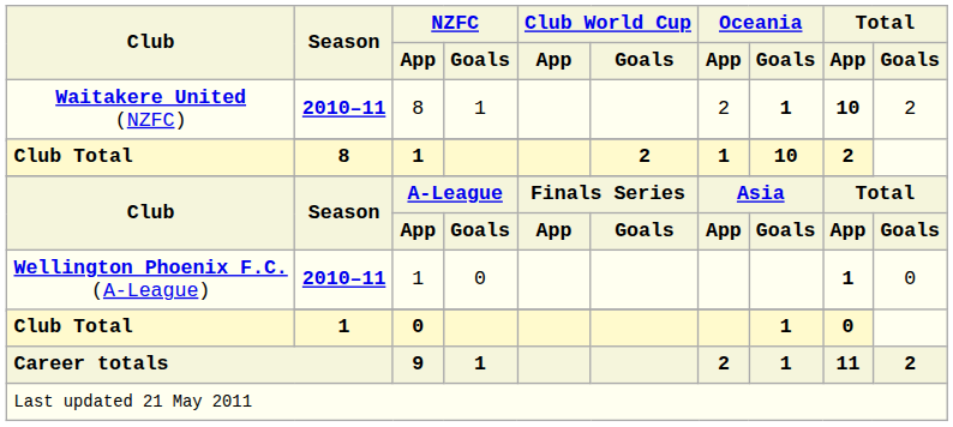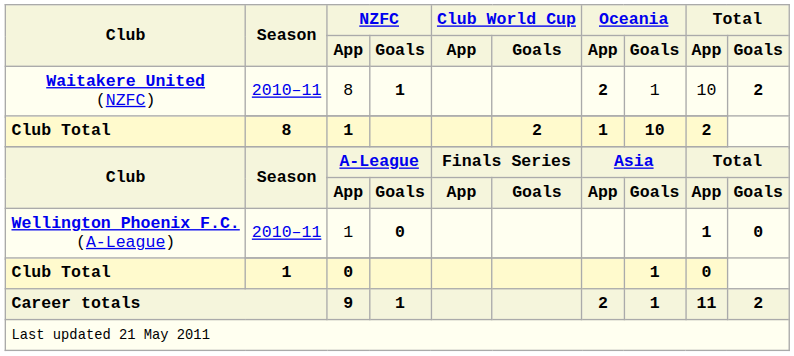Waitakere United (NZFC) / 8 | Season: bold -> normal
Waitakere United (NZFC) / 8 | NZFC / Goals: normal -> bold
Waitakere United (NZFC) / 8 | Oceania / App: normal -> bold
Waitakere United (NZFC) / 8 | Oceania / Goals: bold -> normal
Waitakere United (NZFC) / 8 | Total / App: bold -> normal
Waitakere United (NZFC) / 8 | Total / Goals: normal -> bold
Wellington Phoenix F.C. (A-League) / 1 | Season: bold -> normal
Wellington Phoenix F.C. (A-League) / 1 | NZFC / Goals: normal -> bold
Wellington Phoenix F.C. (A-League) / 1 | Total / Goals: normal -> bold
